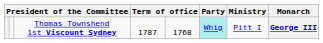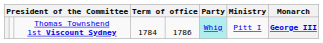Thomas Townshend 1st Viscount Sydney | column 4: 1787 -> 1784
Thomas Townshend 1st Viscount Sydney | column 5: 1768 -> 1786
